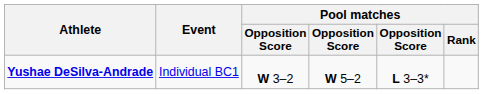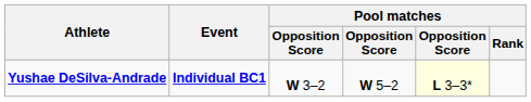Yushae DeSilva-Andrade | Event: normal -> bold
Yushae DeSilva-Andrade | column 5: no background -> lightyellow background
